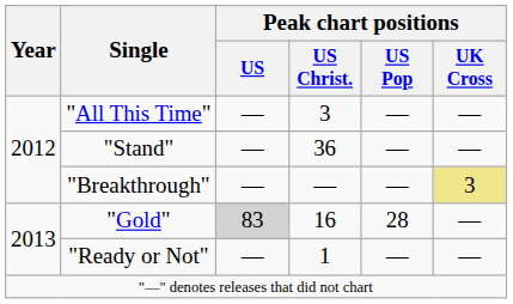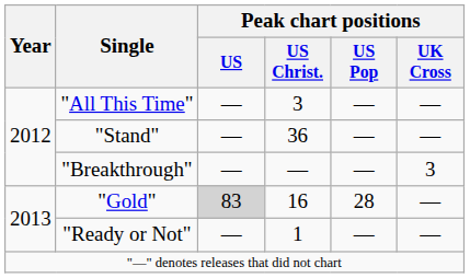"Breakthrough" | Peak chart positions / UK Cross: khaki background -> no background
